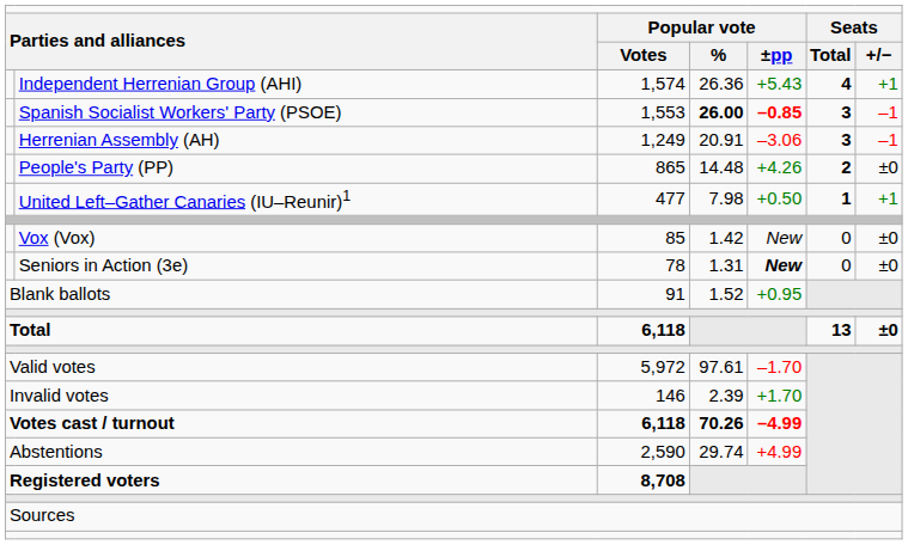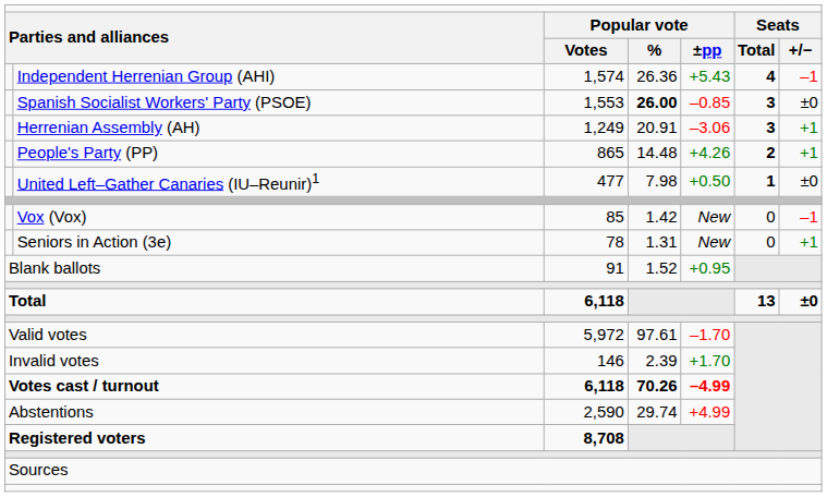Independent Herrenian Group (AHI) | column 7: +1 -> –1
Spanish Socialist Workers' Party (PSOE) | column 5: bold -> normal
Spanish Socialist Workers' Party (PSOE) | column 7: –1 -> ±0
Herrenian Assembly (AH) | column 7: –1 -> +1
People's Party (PP) | column 7: ±0 -> +1
United Left–Gather Canaries (IU–Reunir)1 | column 7: +1 -> ±0
Vox (Vox) | column 7: ±0 -> –1
Seniors in Action (3e) | column 5: bold -> normal
Seniors in Action (3e) | column 7: ±0 -> +1
